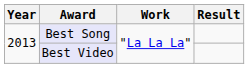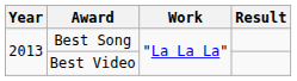Best Song | Award: lavender background -> no background
Best Video | Award: lavender background -> no background
